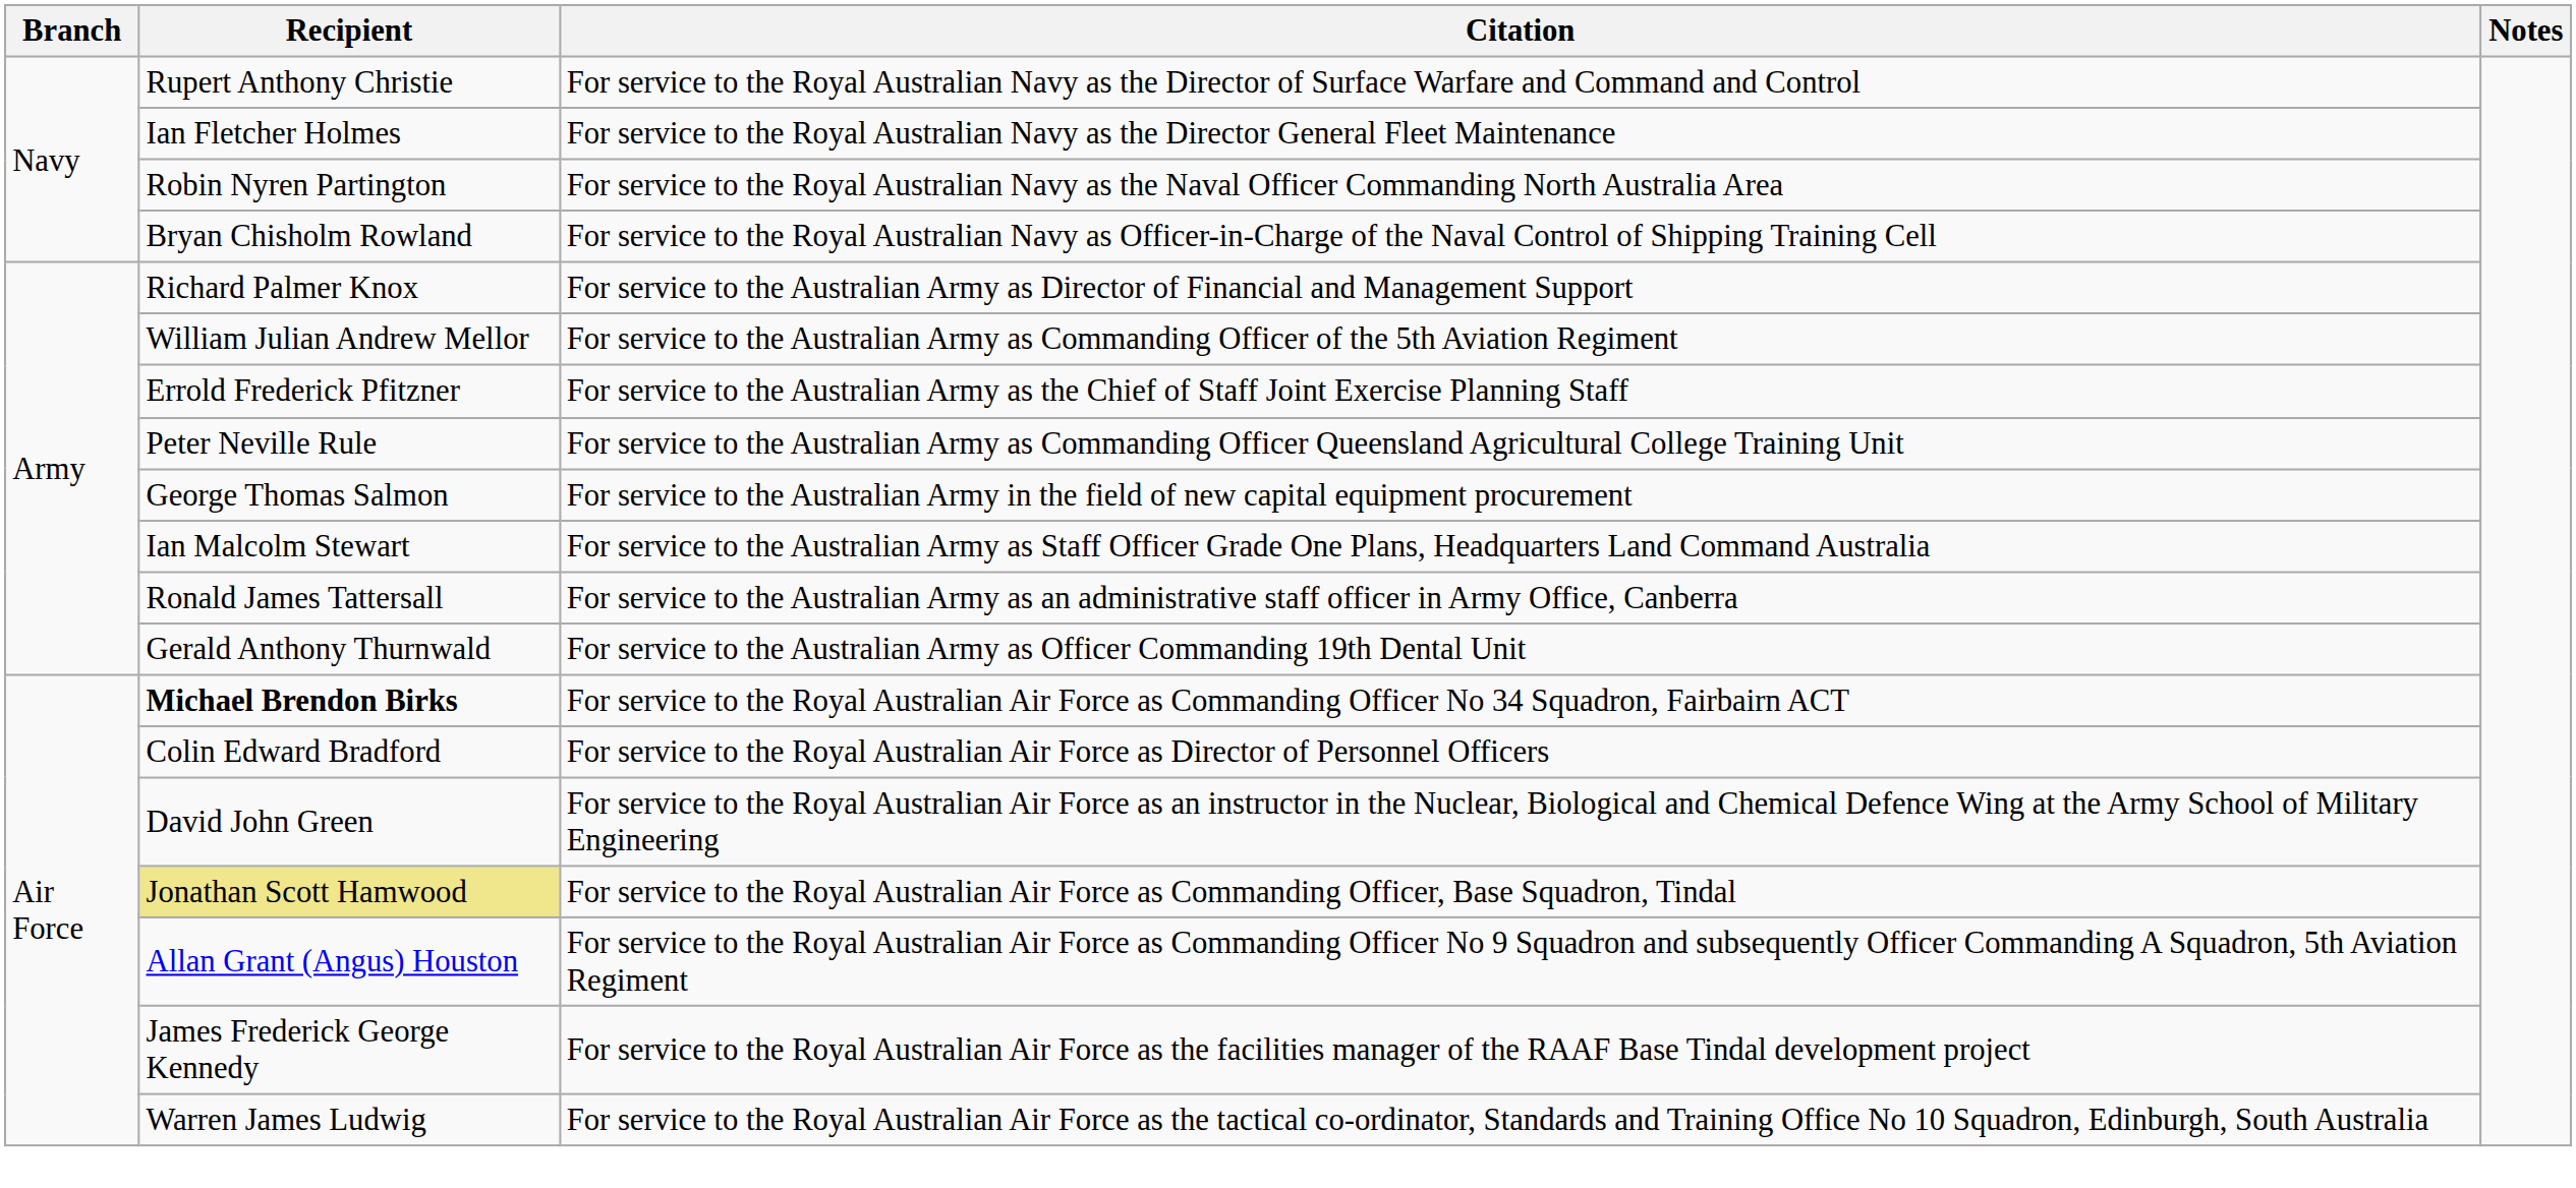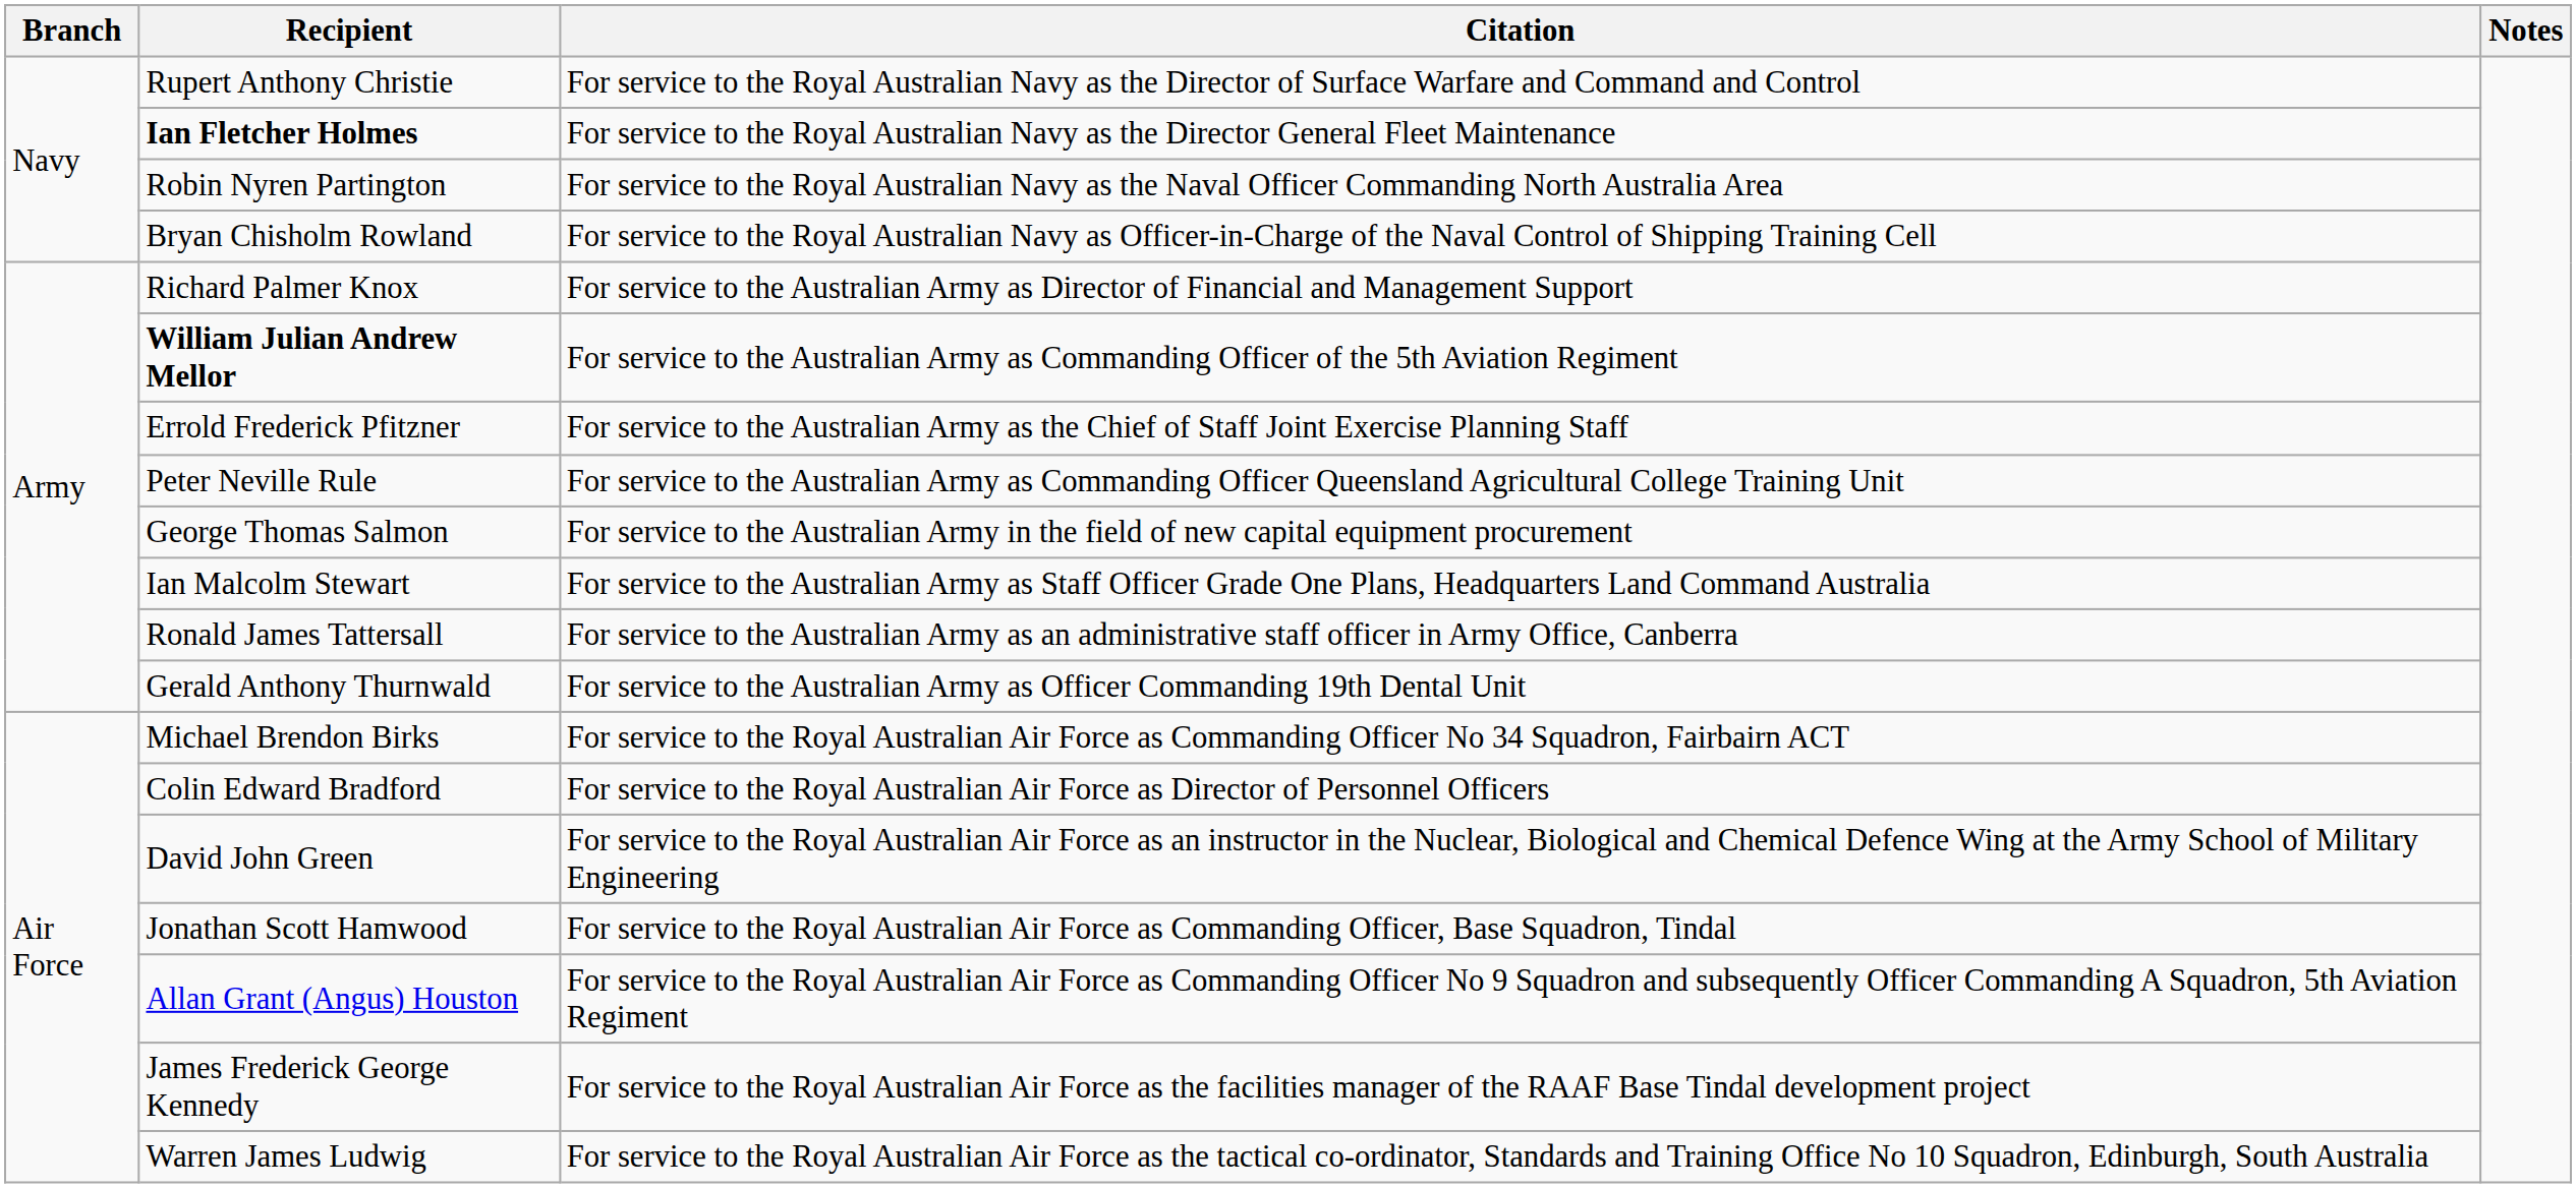Ian Fletcher Holmes | Recipient: normal -> bold
William Julian Andrew Mellor | Recipient: normal -> bold
Michael Brendon Birks | Recipient: bold -> normal
Jonathan Scott Hamwood | Recipient: khaki background -> no background
